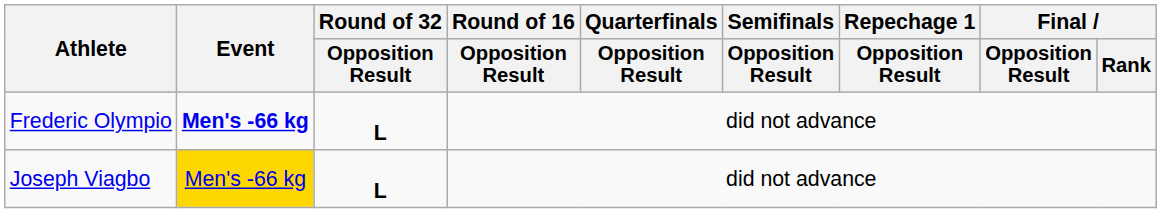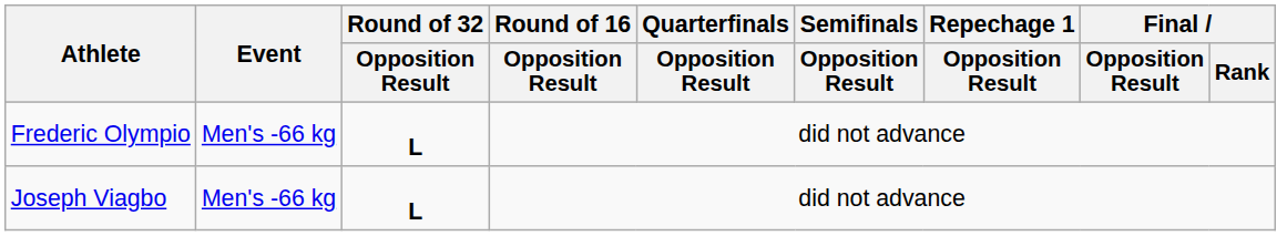Frederic Olympio | Event: bold -> normal
Joseph Viagbo | Event: gold background -> no background
